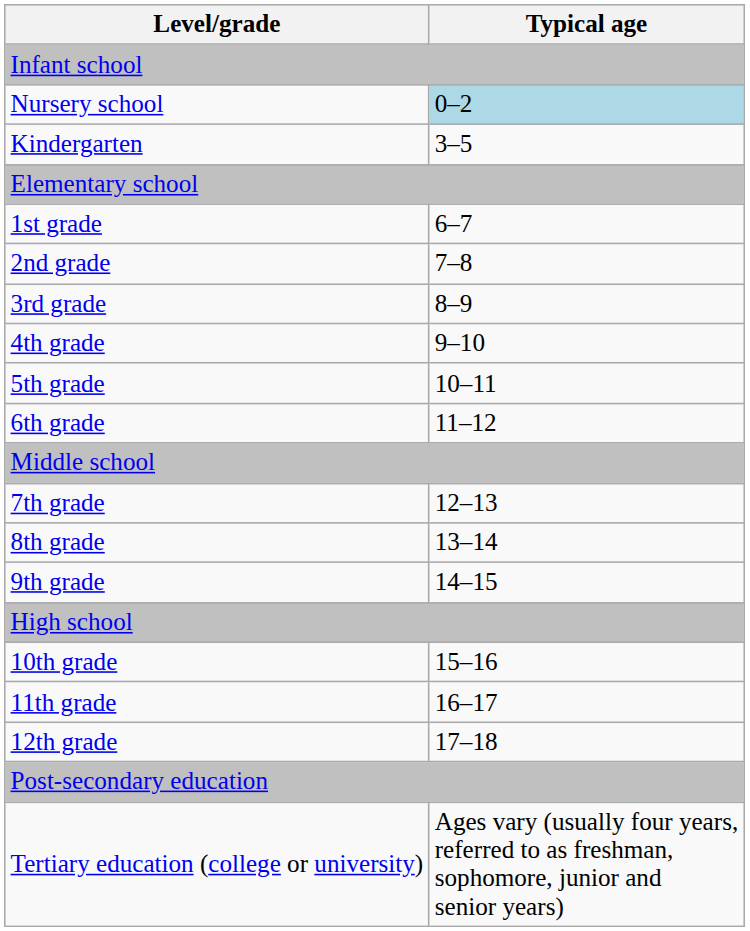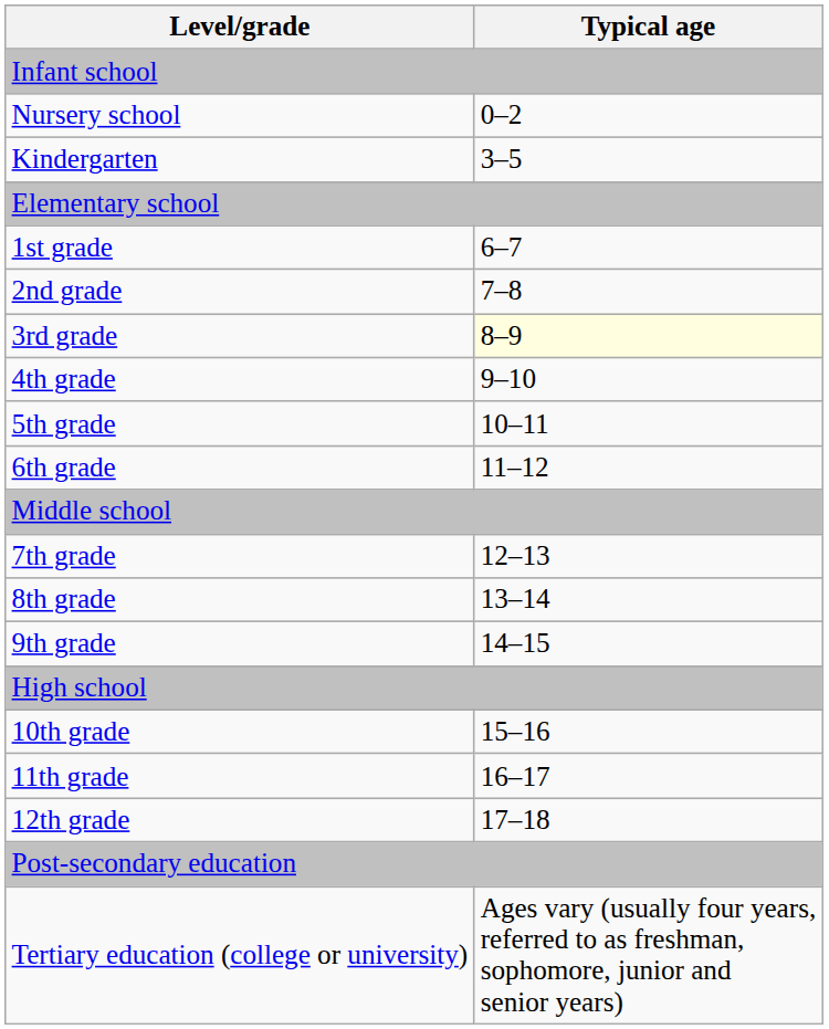Nursery school | Typical age: lightblue background -> no background
3rd grade | Typical age: no background -> lightyellow background
